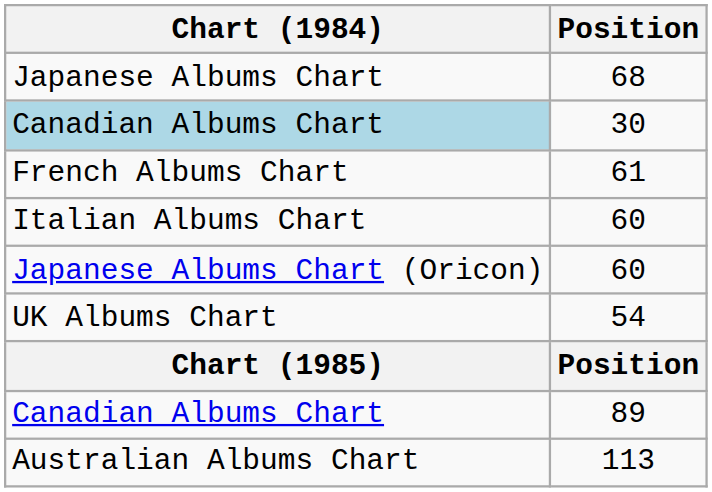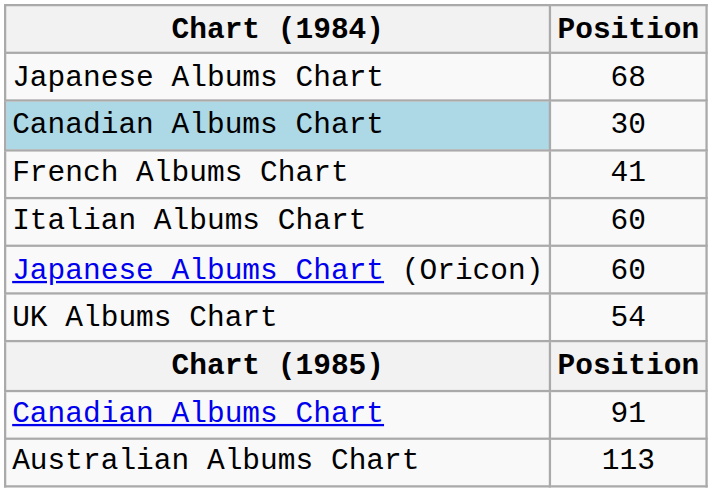row 4 | Position: 61 -> 41
row 9 | Position: 89 -> 91
